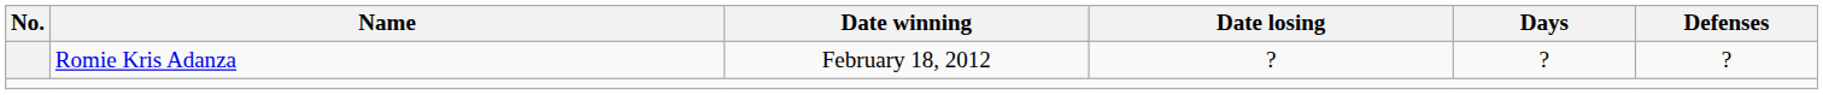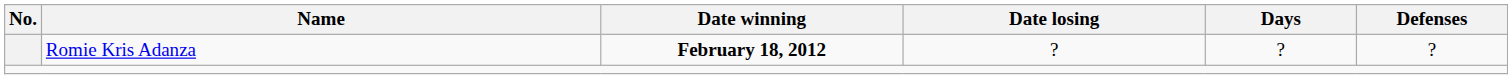Romie Kris Adanza | Date winning: normal -> bold
